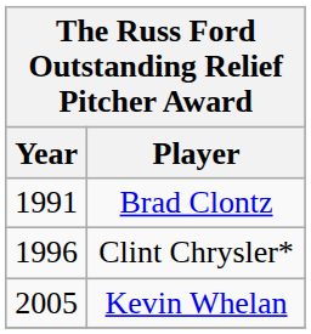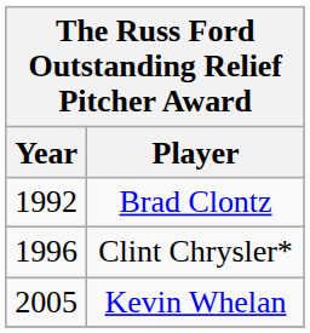Brad Clontz | Year: 1991 -> 1992
